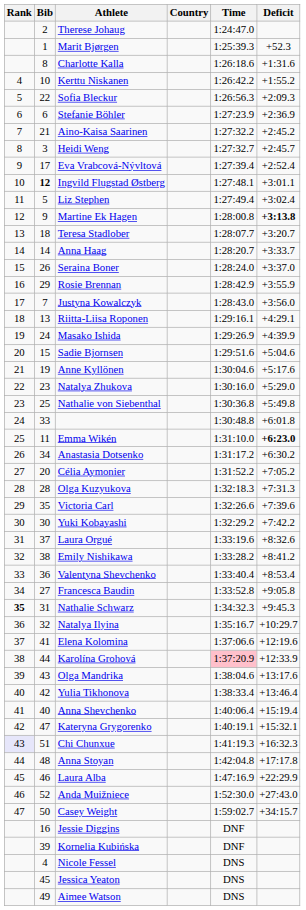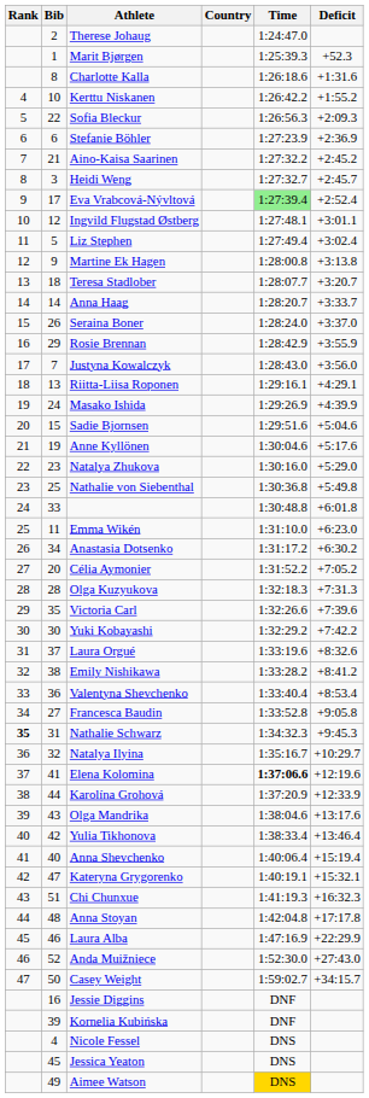Eva Vrabcová-Nývltová | Time: no background -> lightgreen background
Ingvild Flugstad Østberg | Bib: bold -> normal
Martine Ek Hagen | Deficit: bold -> normal
Emma Wikén | Deficit: bold -> normal
Elena Kolomina | Time: normal -> bold
Karolína Grohová | Time: pink background -> no background
Chi Chunxue | Rank: lavender background -> no background
Aimee Watson | Time: no background -> gold background
